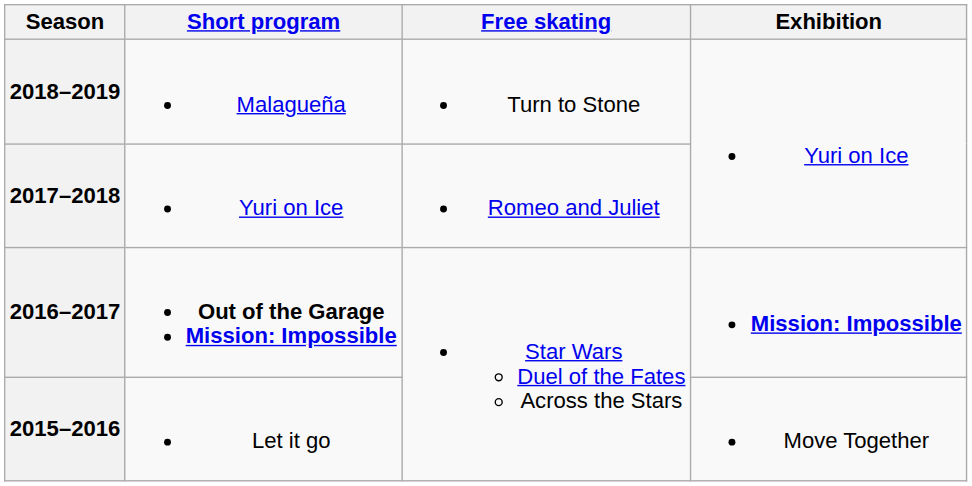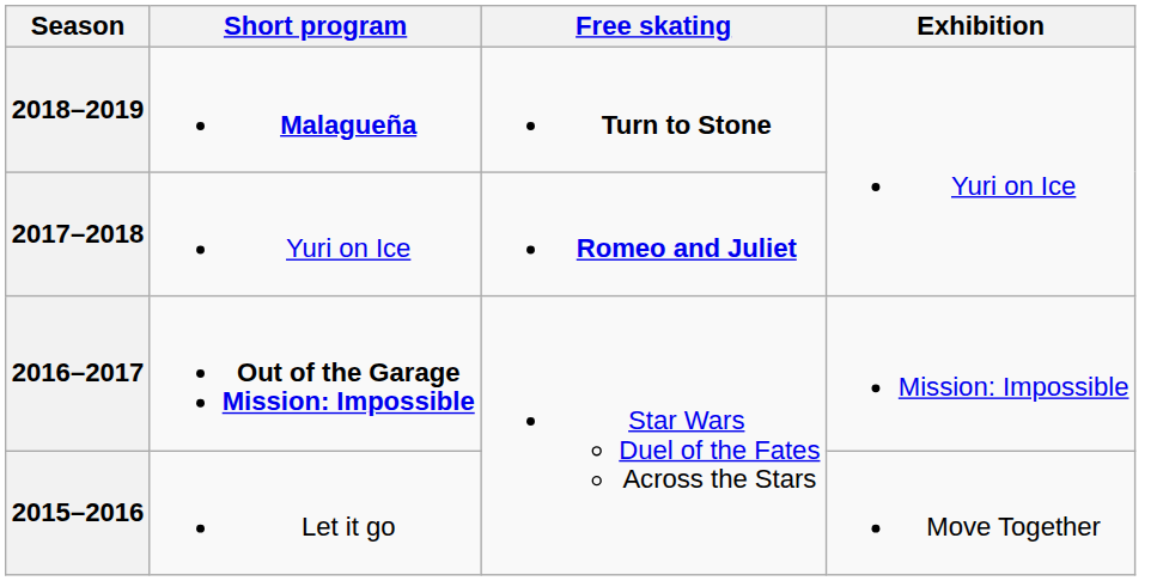2018–2019 | Short program: normal -> bold
2018–2019 | Free skating: normal -> bold
2017–2018 | Free skating: normal -> bold
2016–2017 | Exhibition: bold -> normal
